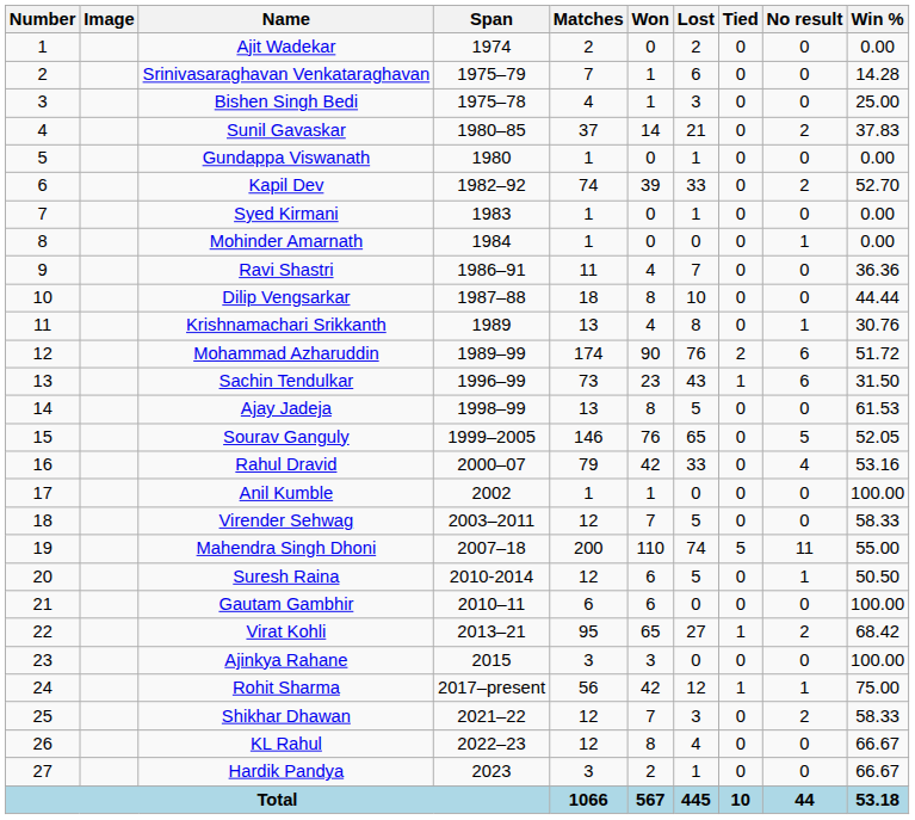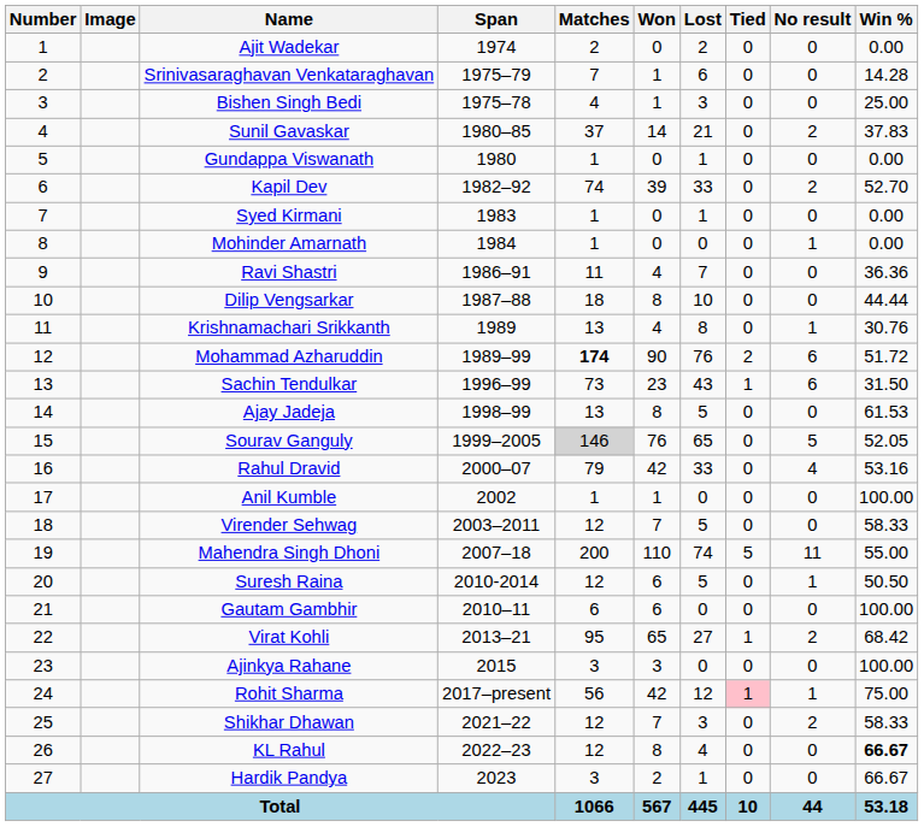Mohammad Azharuddin | Matches: normal -> bold
Sourav Ganguly | Matches: no background -> lightgrey background
Rohit Sharma | Tied: no background -> pink background
KL Rahul | Win %: normal -> bold
